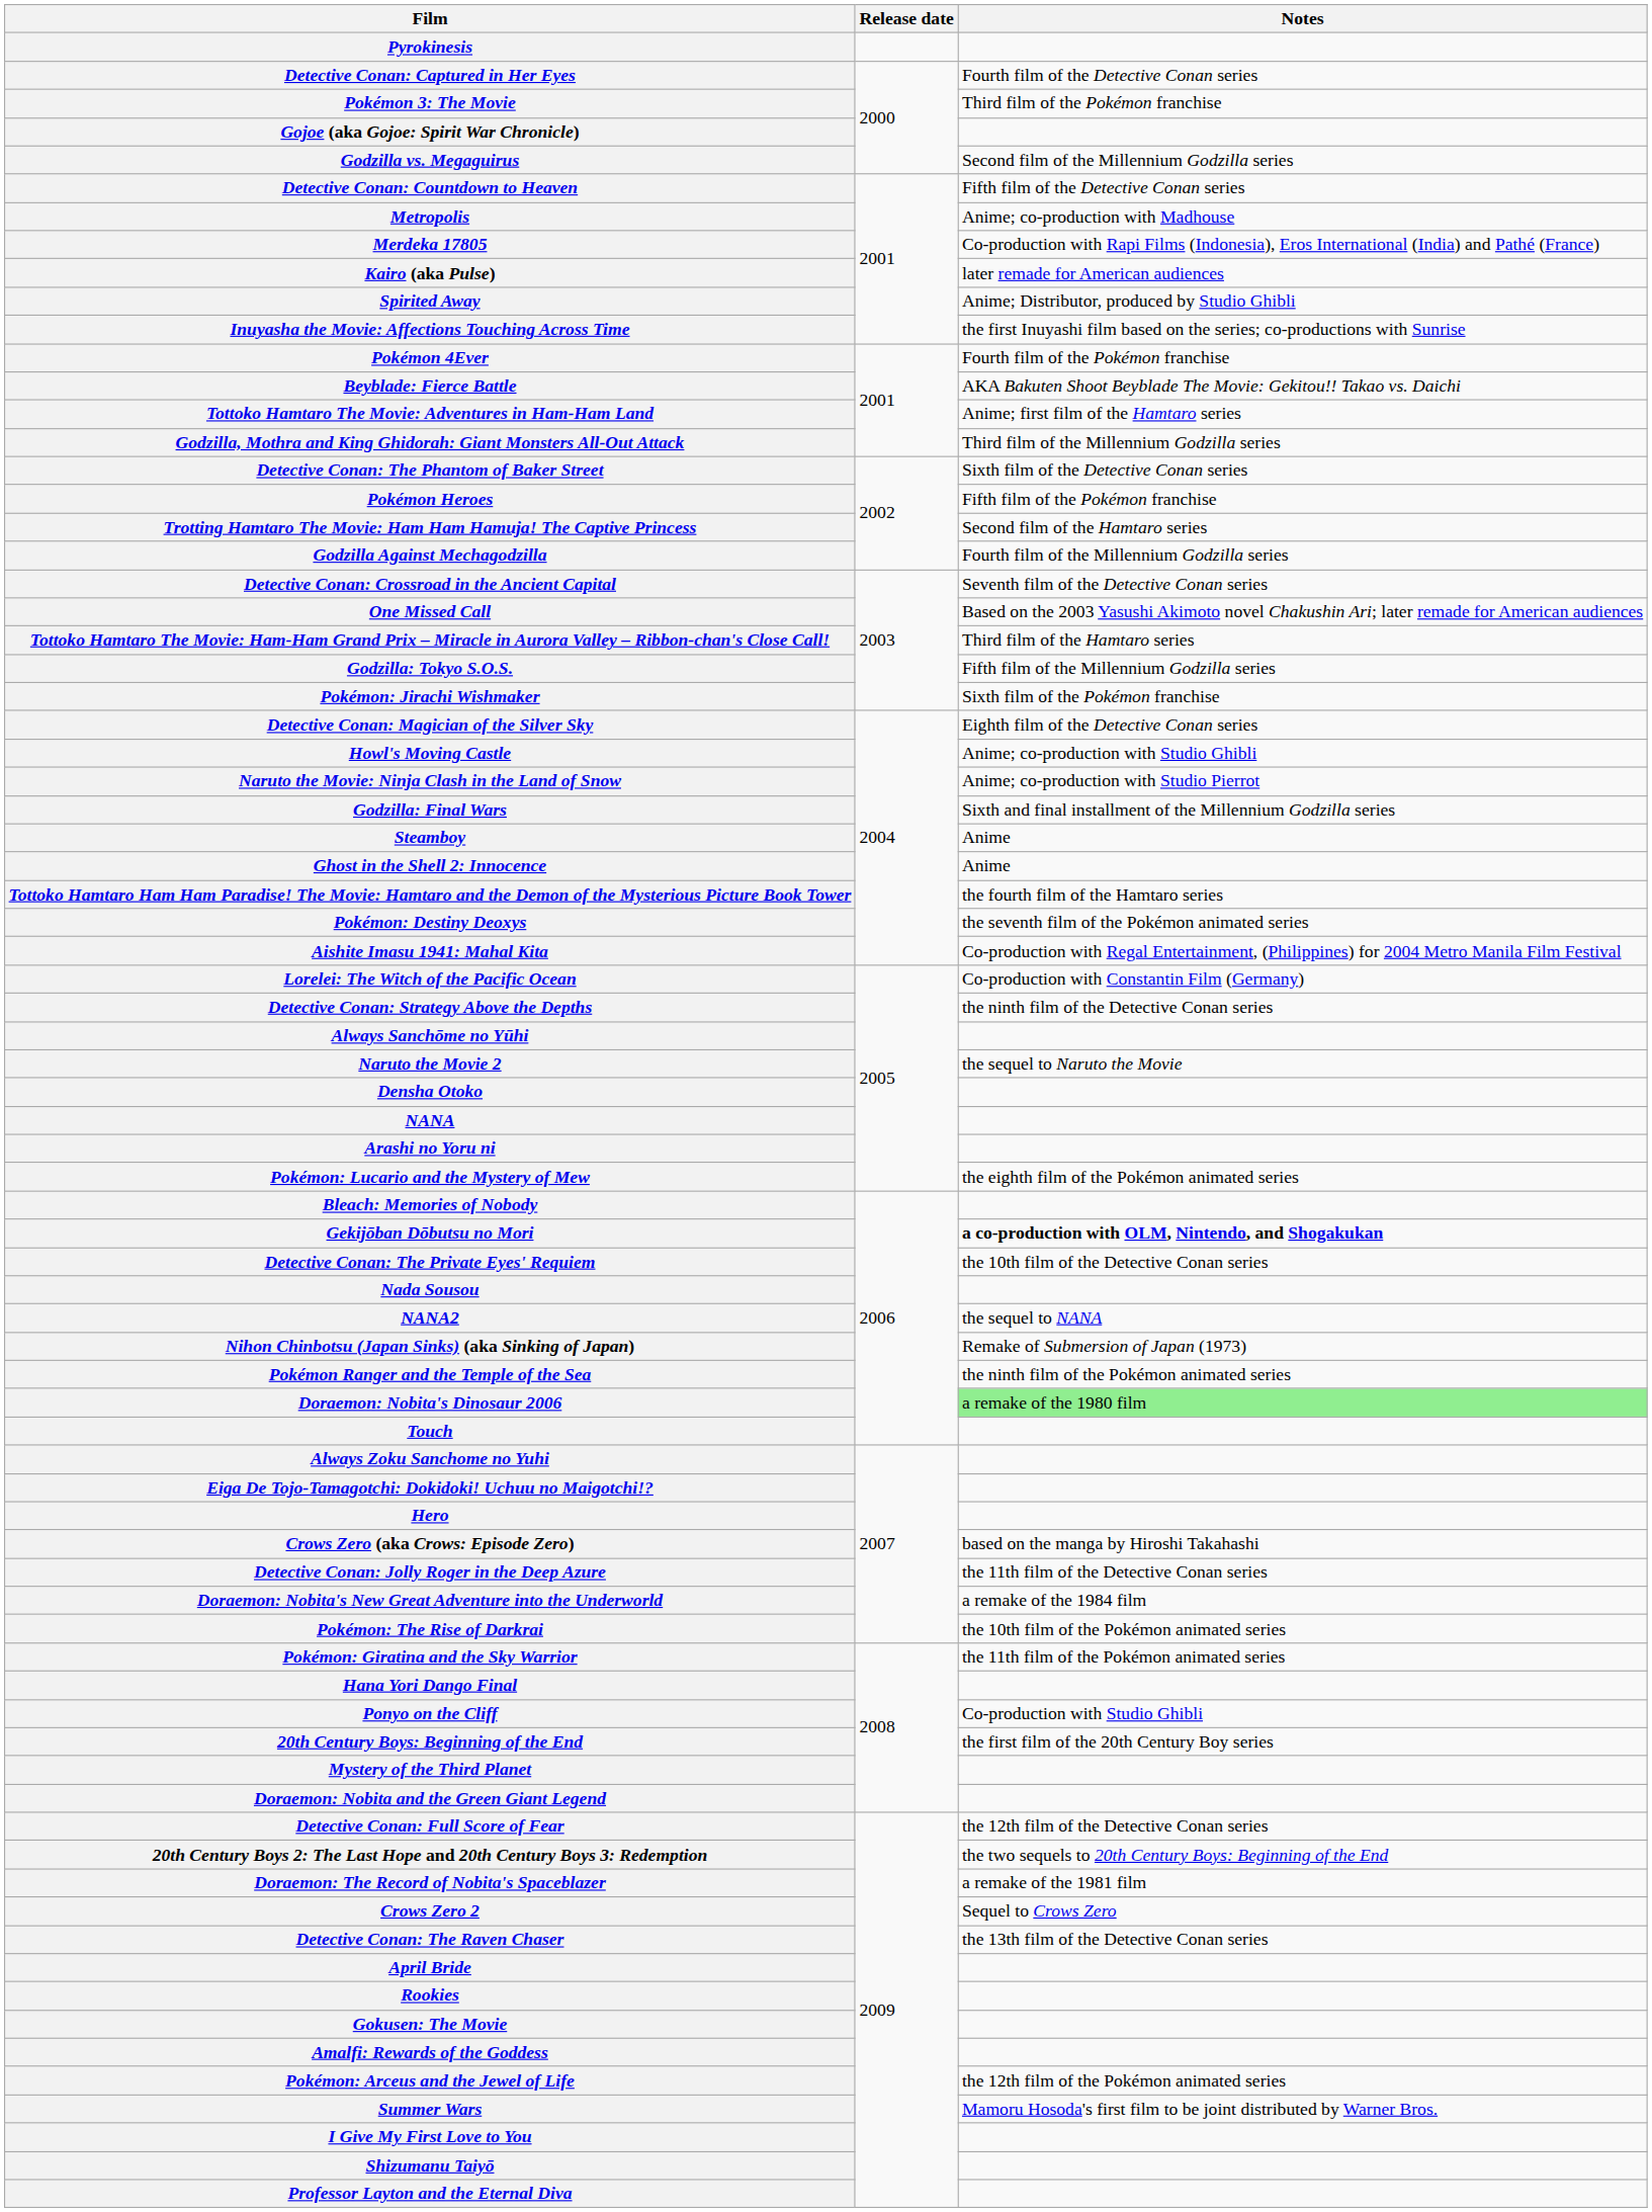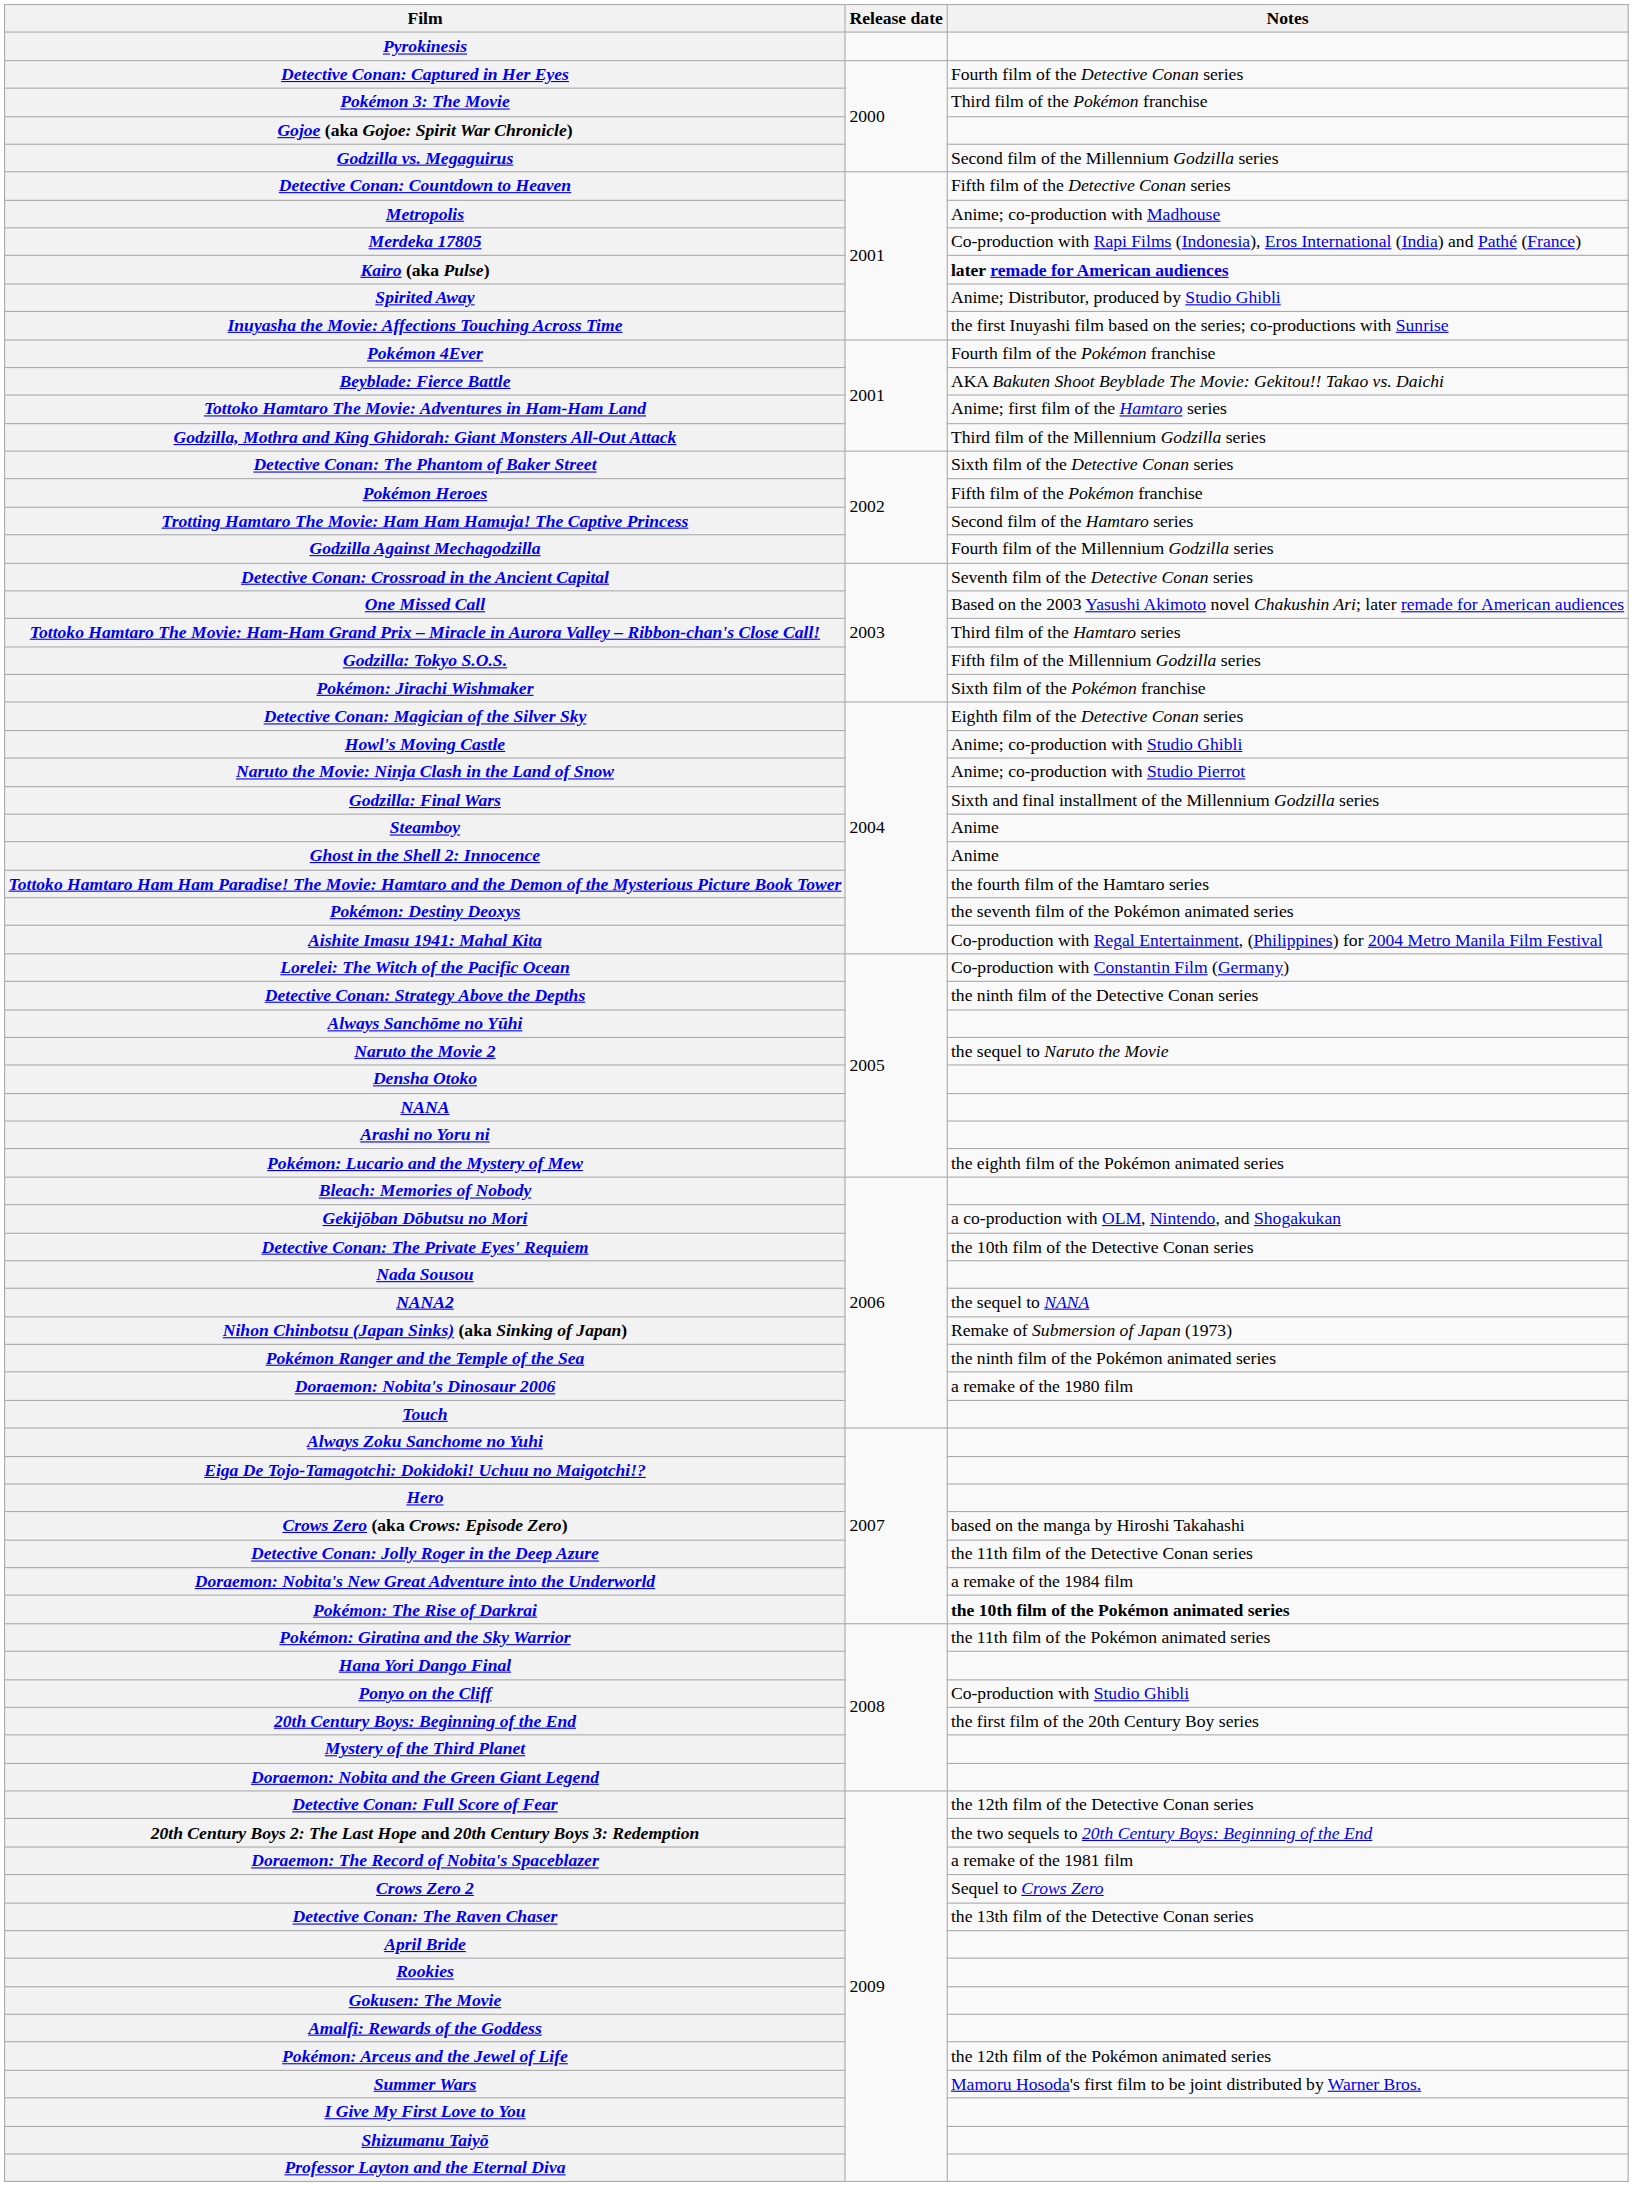Kairo (aka Pulse) | Notes: normal -> bold
Gekijōban Dōbutsu no Mori | Notes: bold -> normal
Doraemon: Nobita's Dinosaur 2006 | Notes: lightgreen background -> no background
Pokémon: The Rise of Darkrai | Notes: normal -> bold
